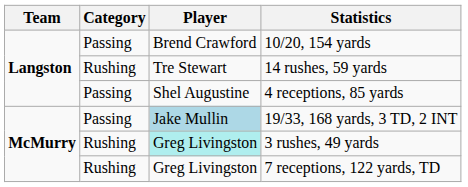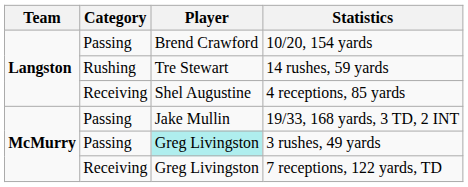4 receptions, 85 yards | Category: Passing -> Receiving
19/33, 168 yards, 3 TD, 2 INT | Player: lightblue background -> no background
3 rushes, 49 yards | Category: Rushing -> Passing
7 receptions, 122 yards, TD | Category: Rushing -> Receiving
